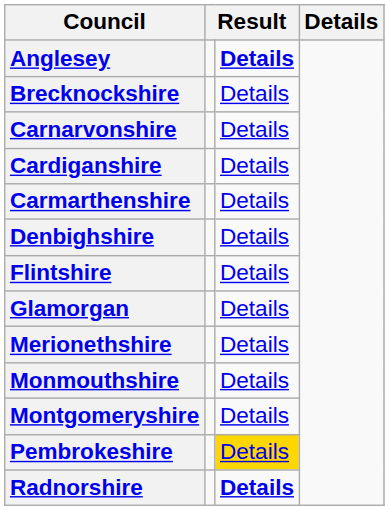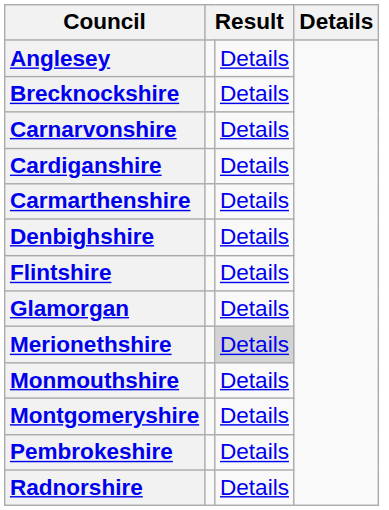Anglesey | column 3: bold -> normal
Merionethshire | column 3: no background -> lightgrey background
Pembrokeshire | column 3: gold background -> no background
Radnorshire | column 3: bold -> normal
